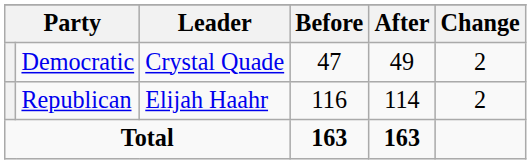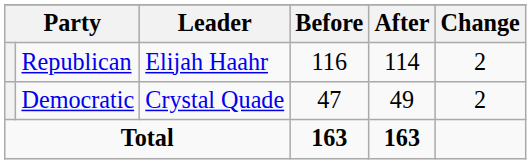rows swapped: Republican <-> Democratic
